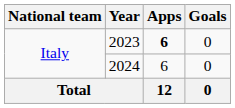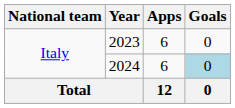2023 | Apps: bold -> normal
2024 | Goals: no background -> lightblue background
